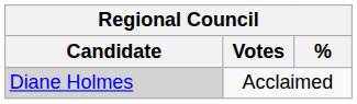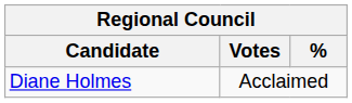Diane Holmes | Candidate: lightgrey background -> no background
